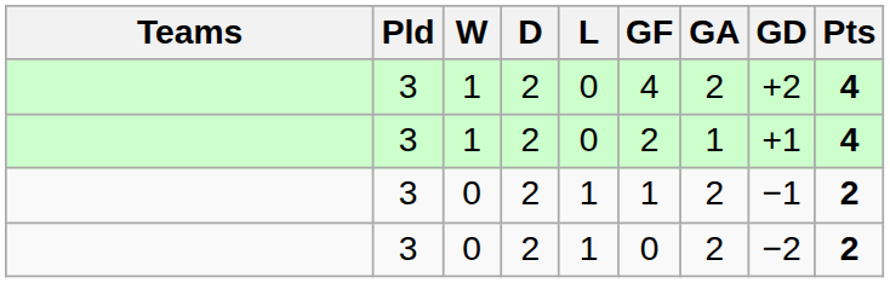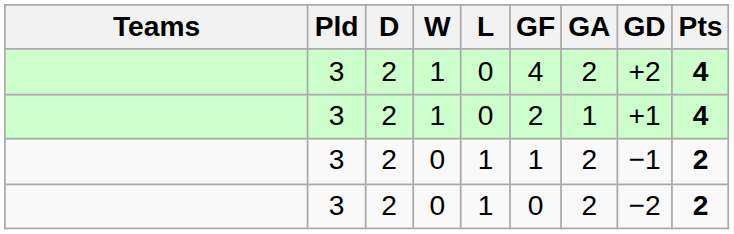columns swapped: W <-> D
